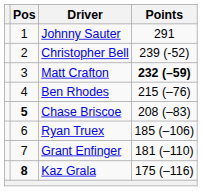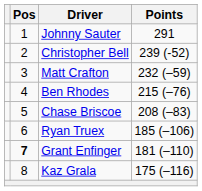Matt Crafton | Points: bold -> normal
Chase Briscoe | Pos: bold -> normal
Grant Enfinger | Pos: normal -> bold
Kaz Grala | Pos: bold -> normal
